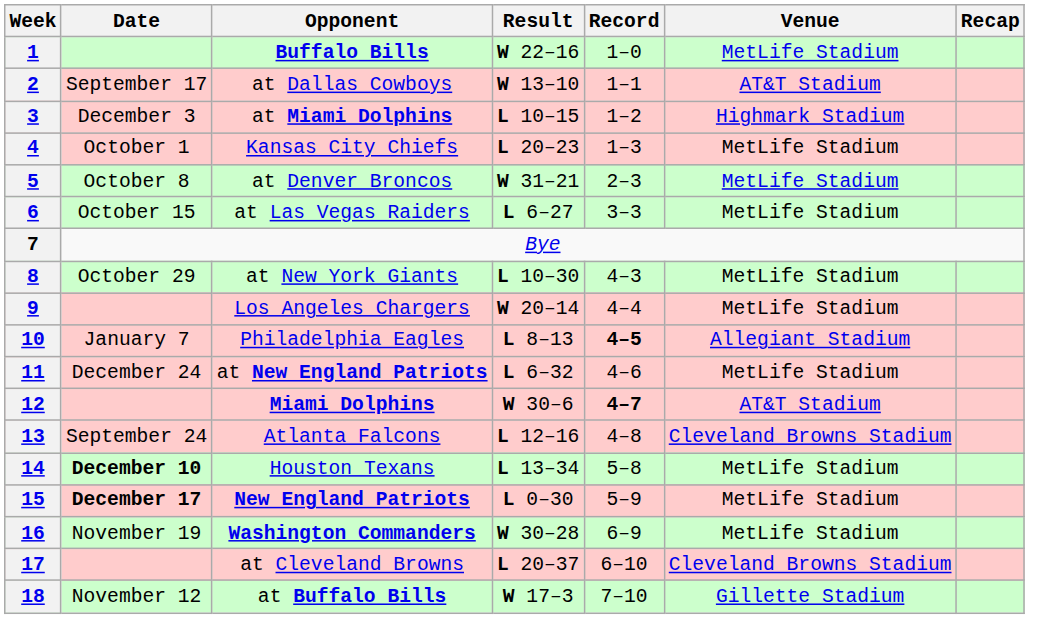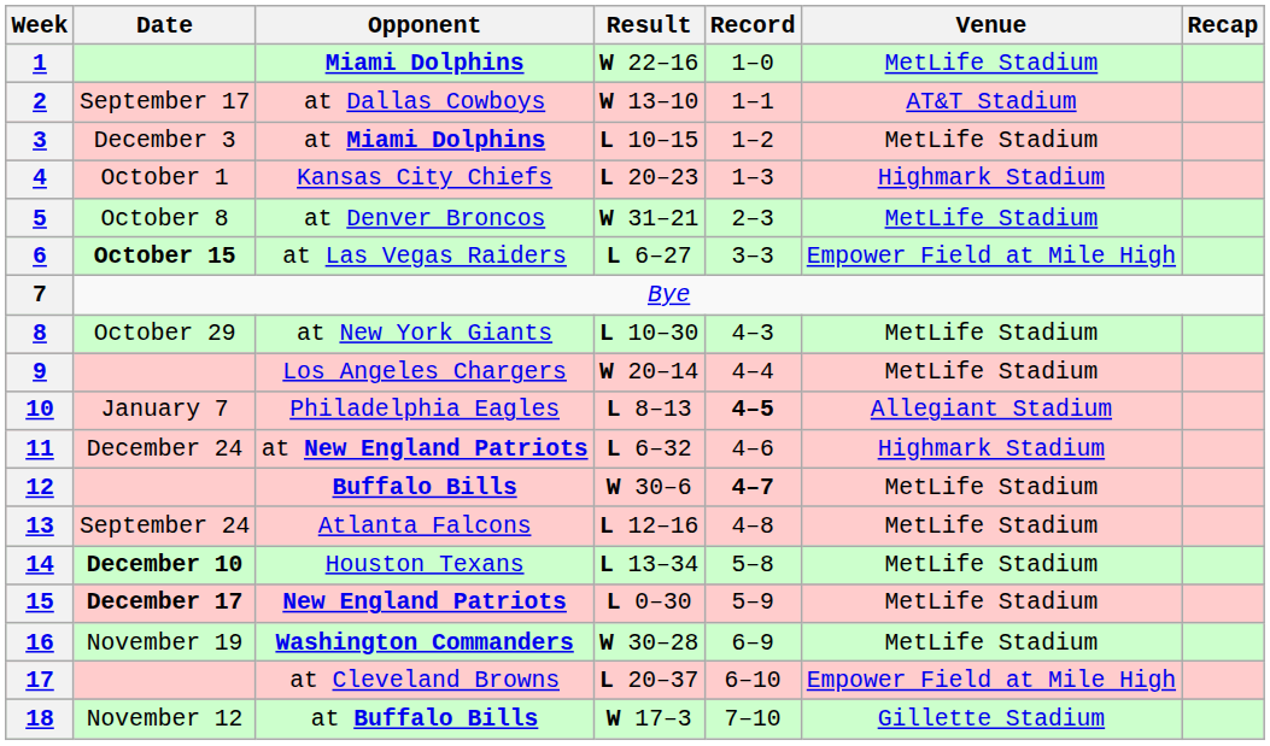1 | Opponent: Buffalo Bills -> Miami Dolphins
3 | Venue: Highmark Stadium -> MetLife Stadium
4 | Venue: MetLife Stadium -> Highmark Stadium
6 | Date: normal -> bold
6 | Venue: MetLife Stadium -> Empower Field at Mile High
11 | Venue: MetLife Stadium -> Highmark Stadium
12 | Opponent: Miami Dolphins -> Buffalo Bills
12 | Venue: AT&T Stadium -> MetLife Stadium
13 | Venue: Cleveland Browns Stadium -> MetLife Stadium
17 | Venue: Cleveland Browns Stadium -> Empower Field at Mile High
